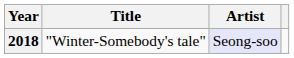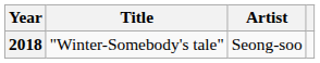2018 | Artist: lavender background -> no background
